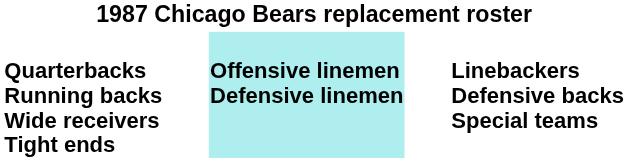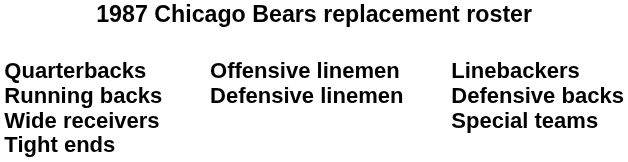Quarterbacks Running backs Wide receivers Tight ends | column 2: paleturquoise background -> no background
